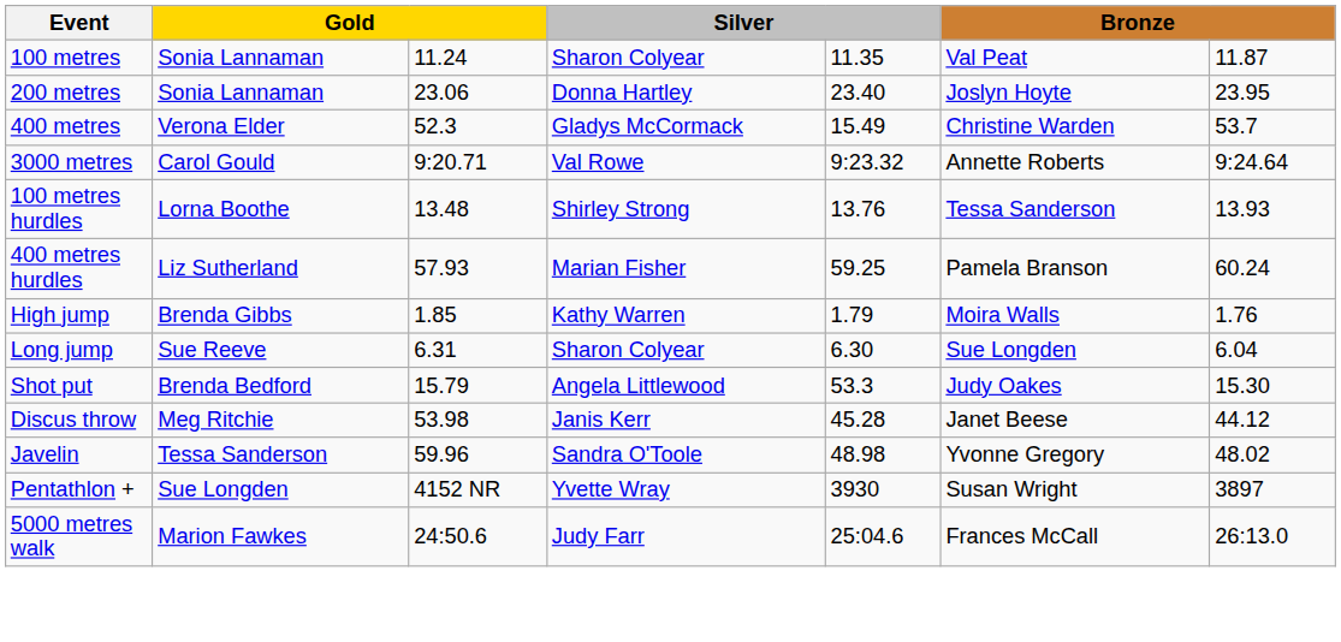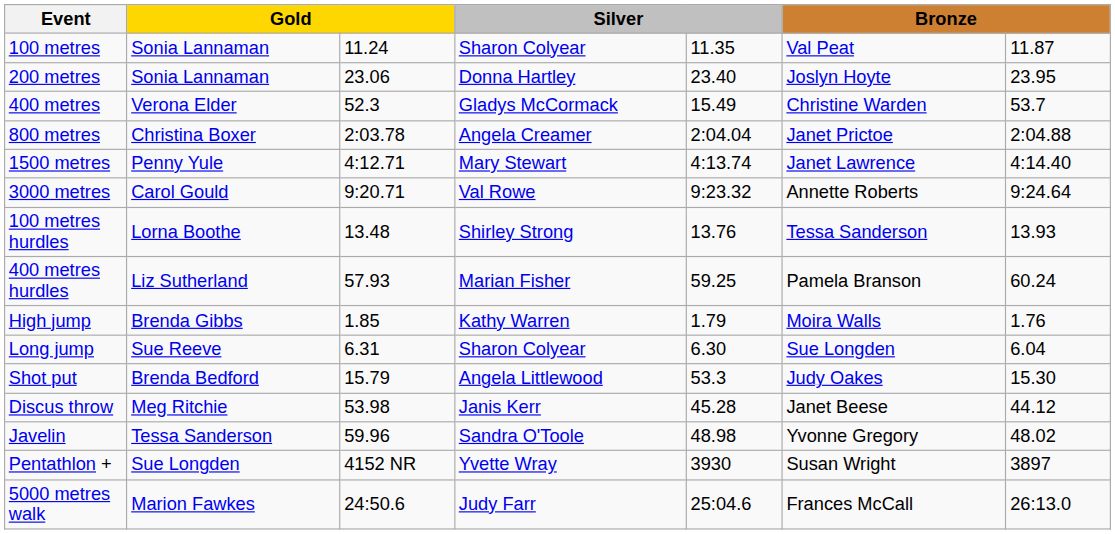+ row: 800 metres | Christina Boxer | 2:03.78 | Angela Creamer | 2:04.04 | Janet Prictoe | 2:04.88
+ row: 1500 metres | Penny Yule | 4:12.71 | Mary Stewart | 4:13.74 | Janet Lawrence | 4:14.40
